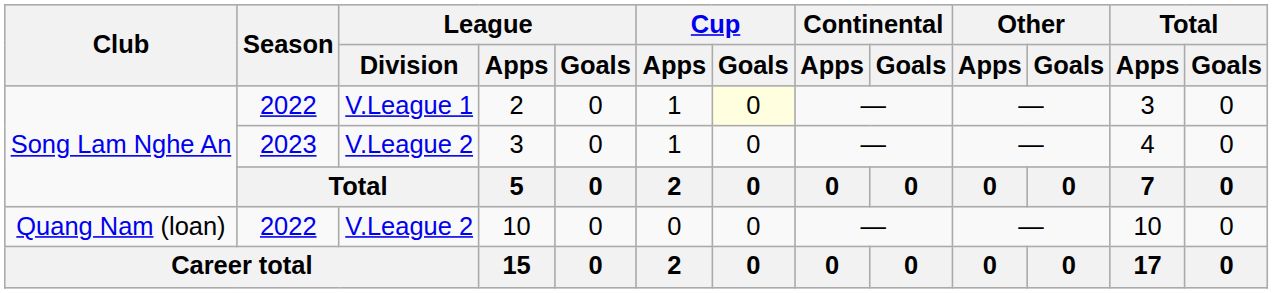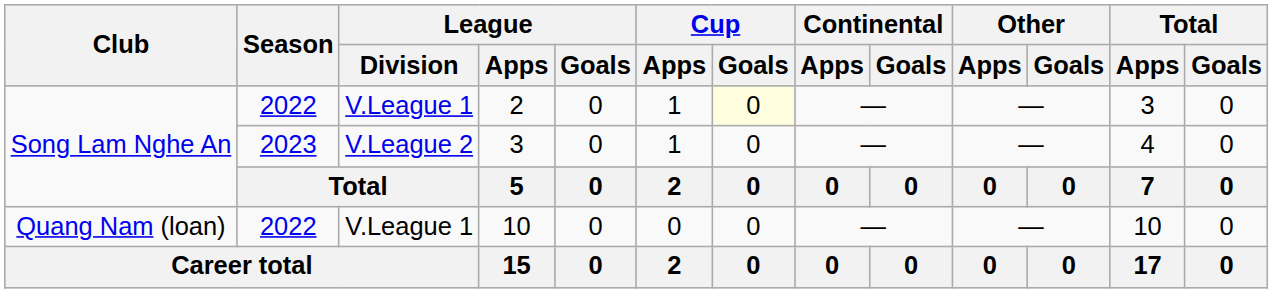row 6 | League / Division: V.League 2 -> V.League 1
